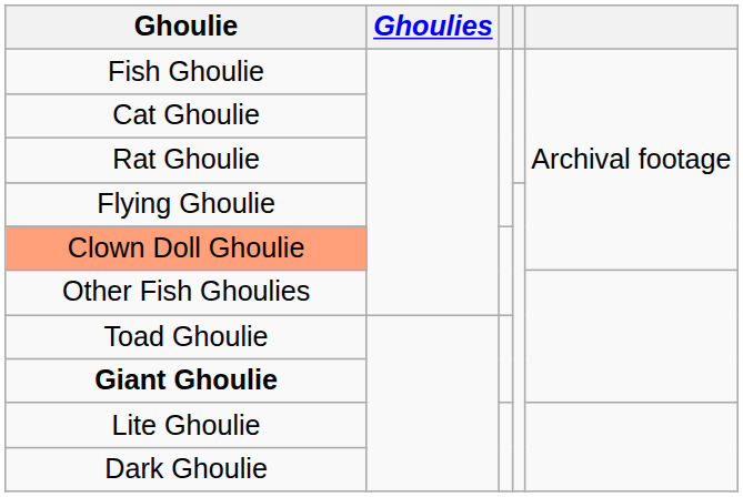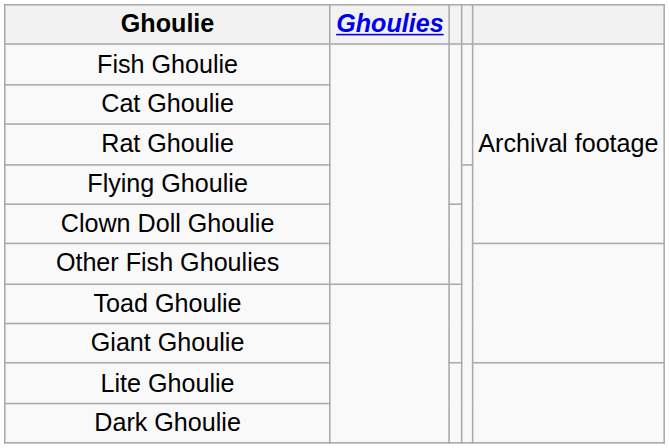Clown Doll Ghoulie | Ghoulie: lightsalmon background -> no background
Giant Ghoulie | Ghoulie: bold -> normal
